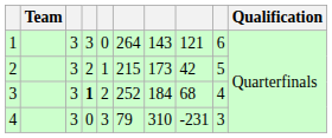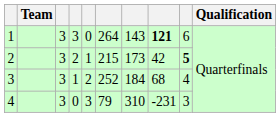row 2 | column 8: normal -> bold
row 3 | column 9: normal -> bold
row 4 | column 4: bold -> normal
